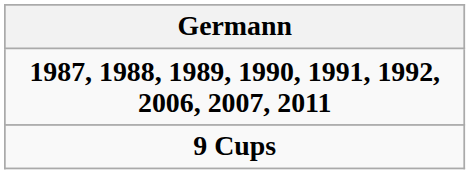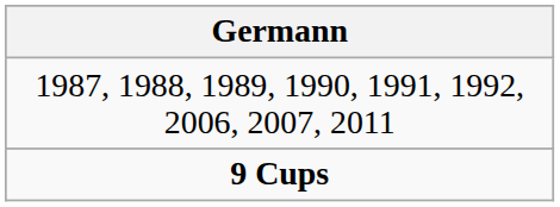row 2 | column 1: bold -> normal
